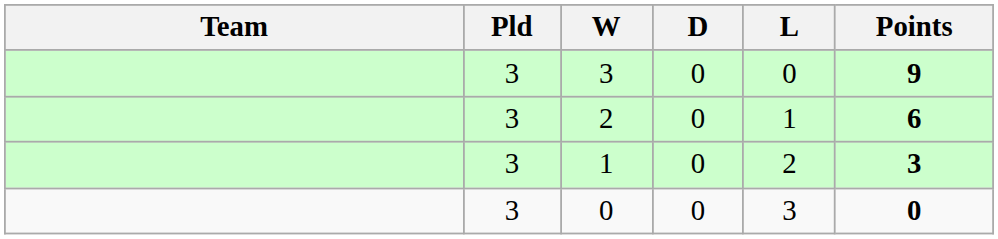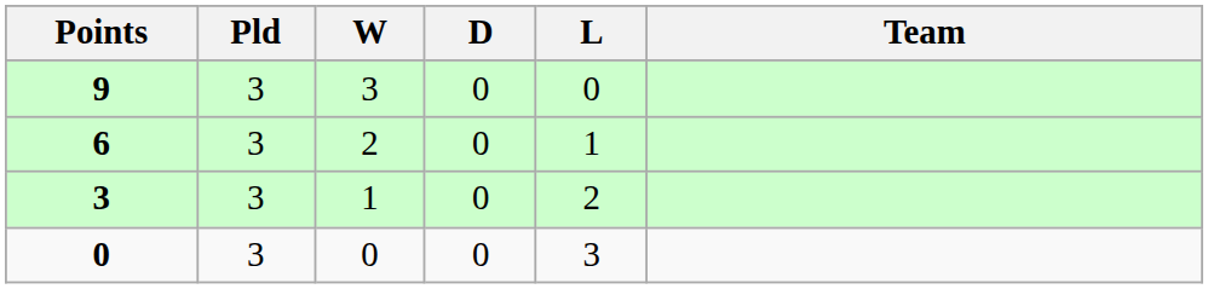columns swapped: Team <-> Points
